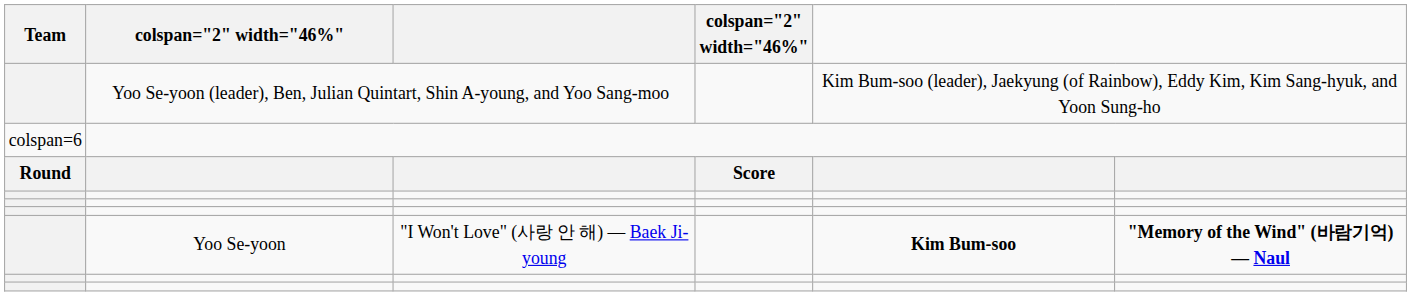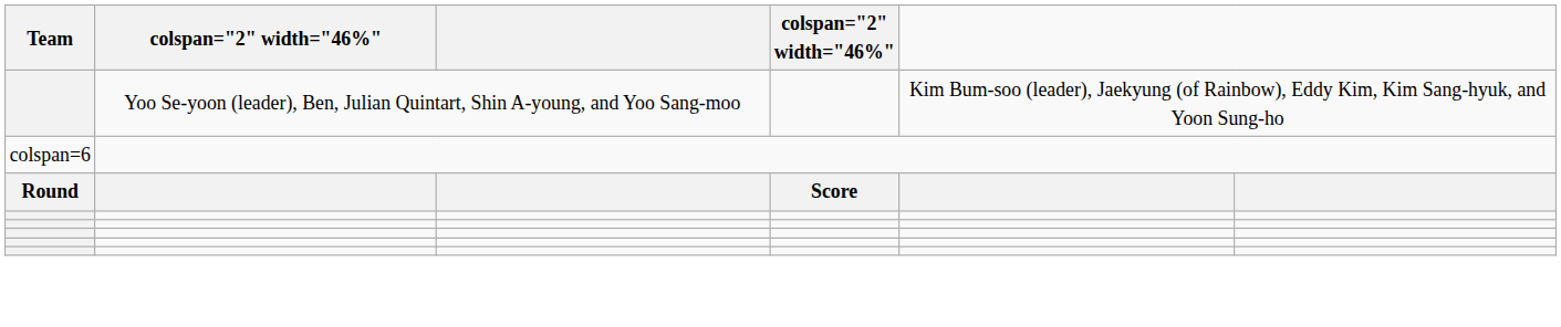- row: Yoo Se-yoon | "I Won't Love" (사랑 안 해) — Baek Ji-young | Kim Bum-soo | "Memory of the Wind" (바람기억) — Naul
